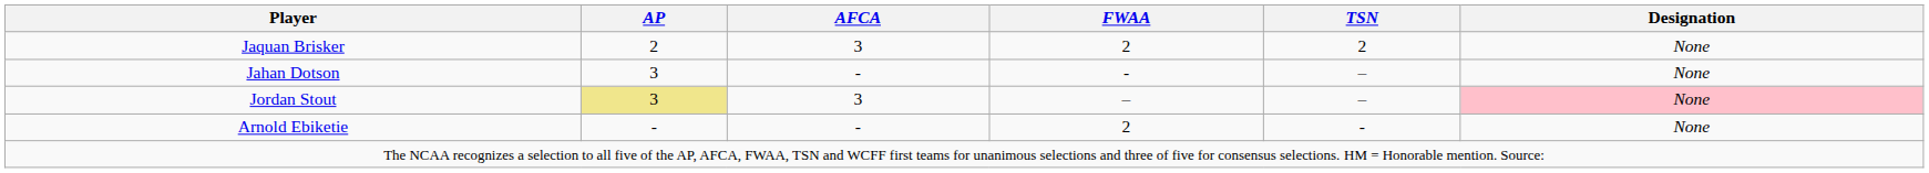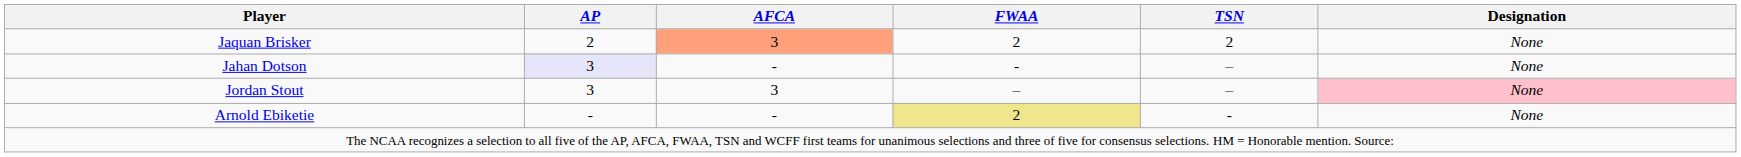Jaquan Brisker | AFCA: no background -> lightsalmon background
Jahan Dotson | AP: no background -> lavender background
Jordan Stout | AP: khaki background -> no background
Arnold Ebiketie | FWAA: no background -> khaki background
